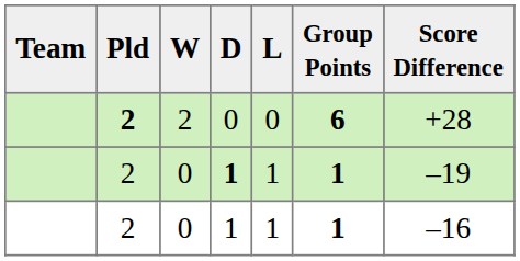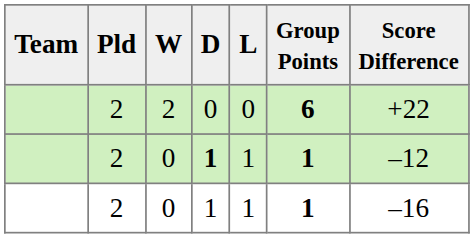row 2 | Pld: bold -> normal
row 2 | Score Difference: +28 -> +22
row 3 | Score Difference: –19 -> –12
